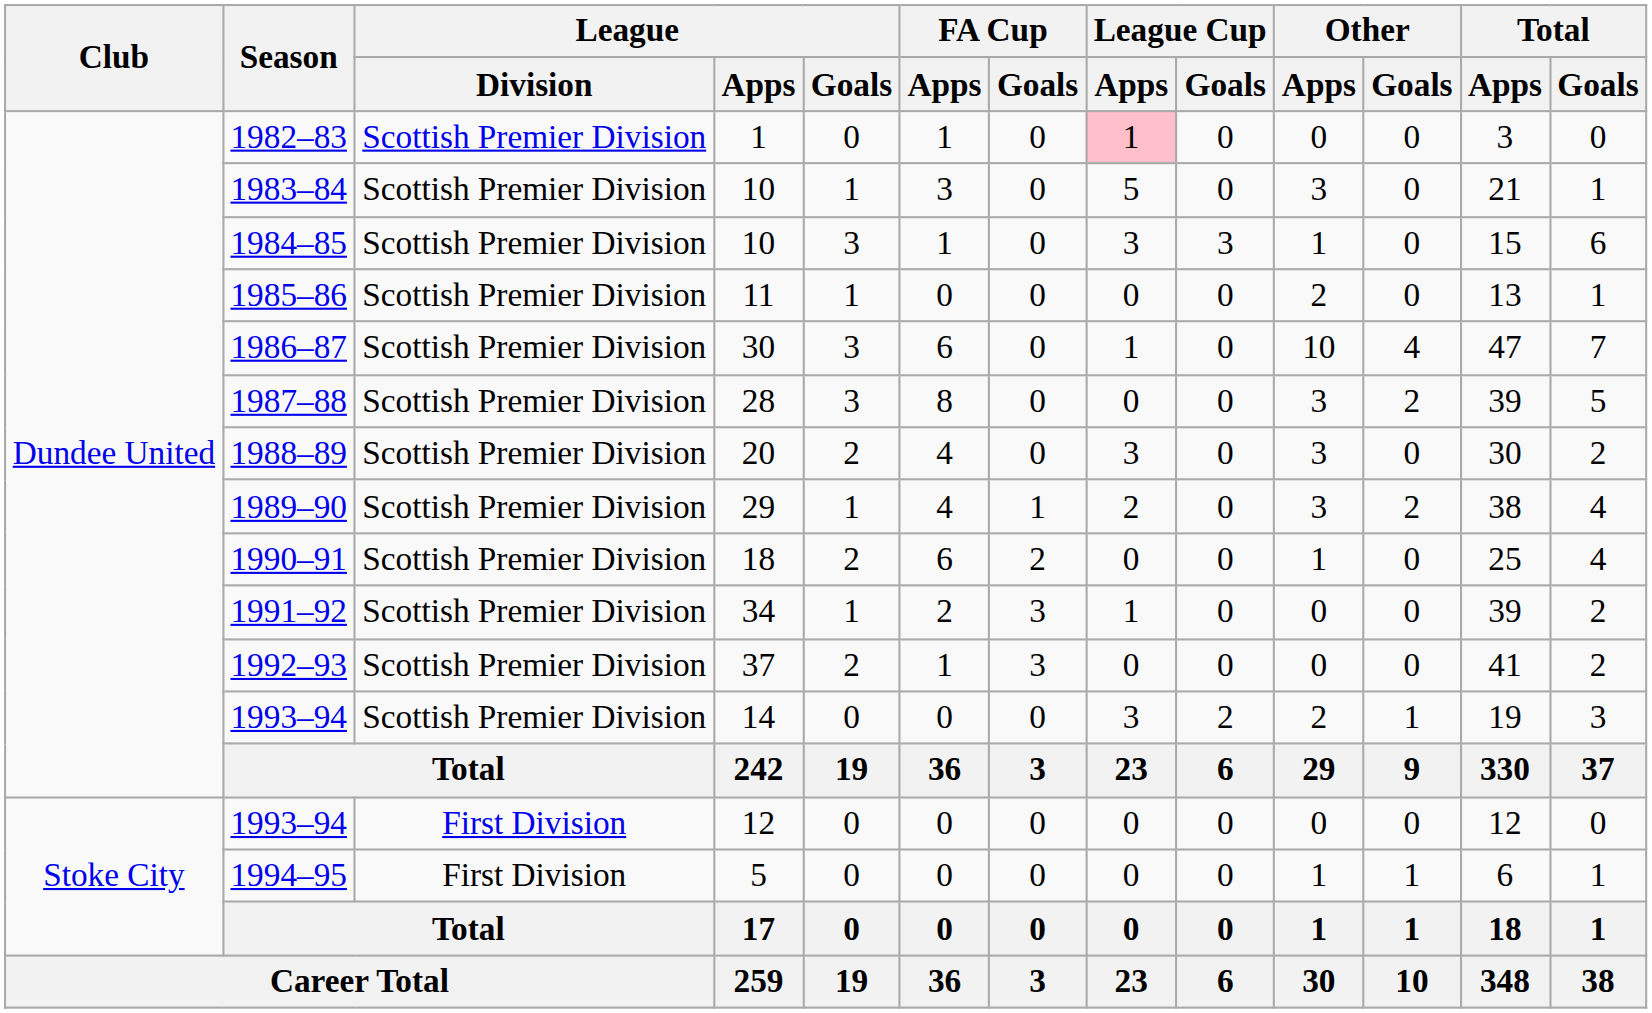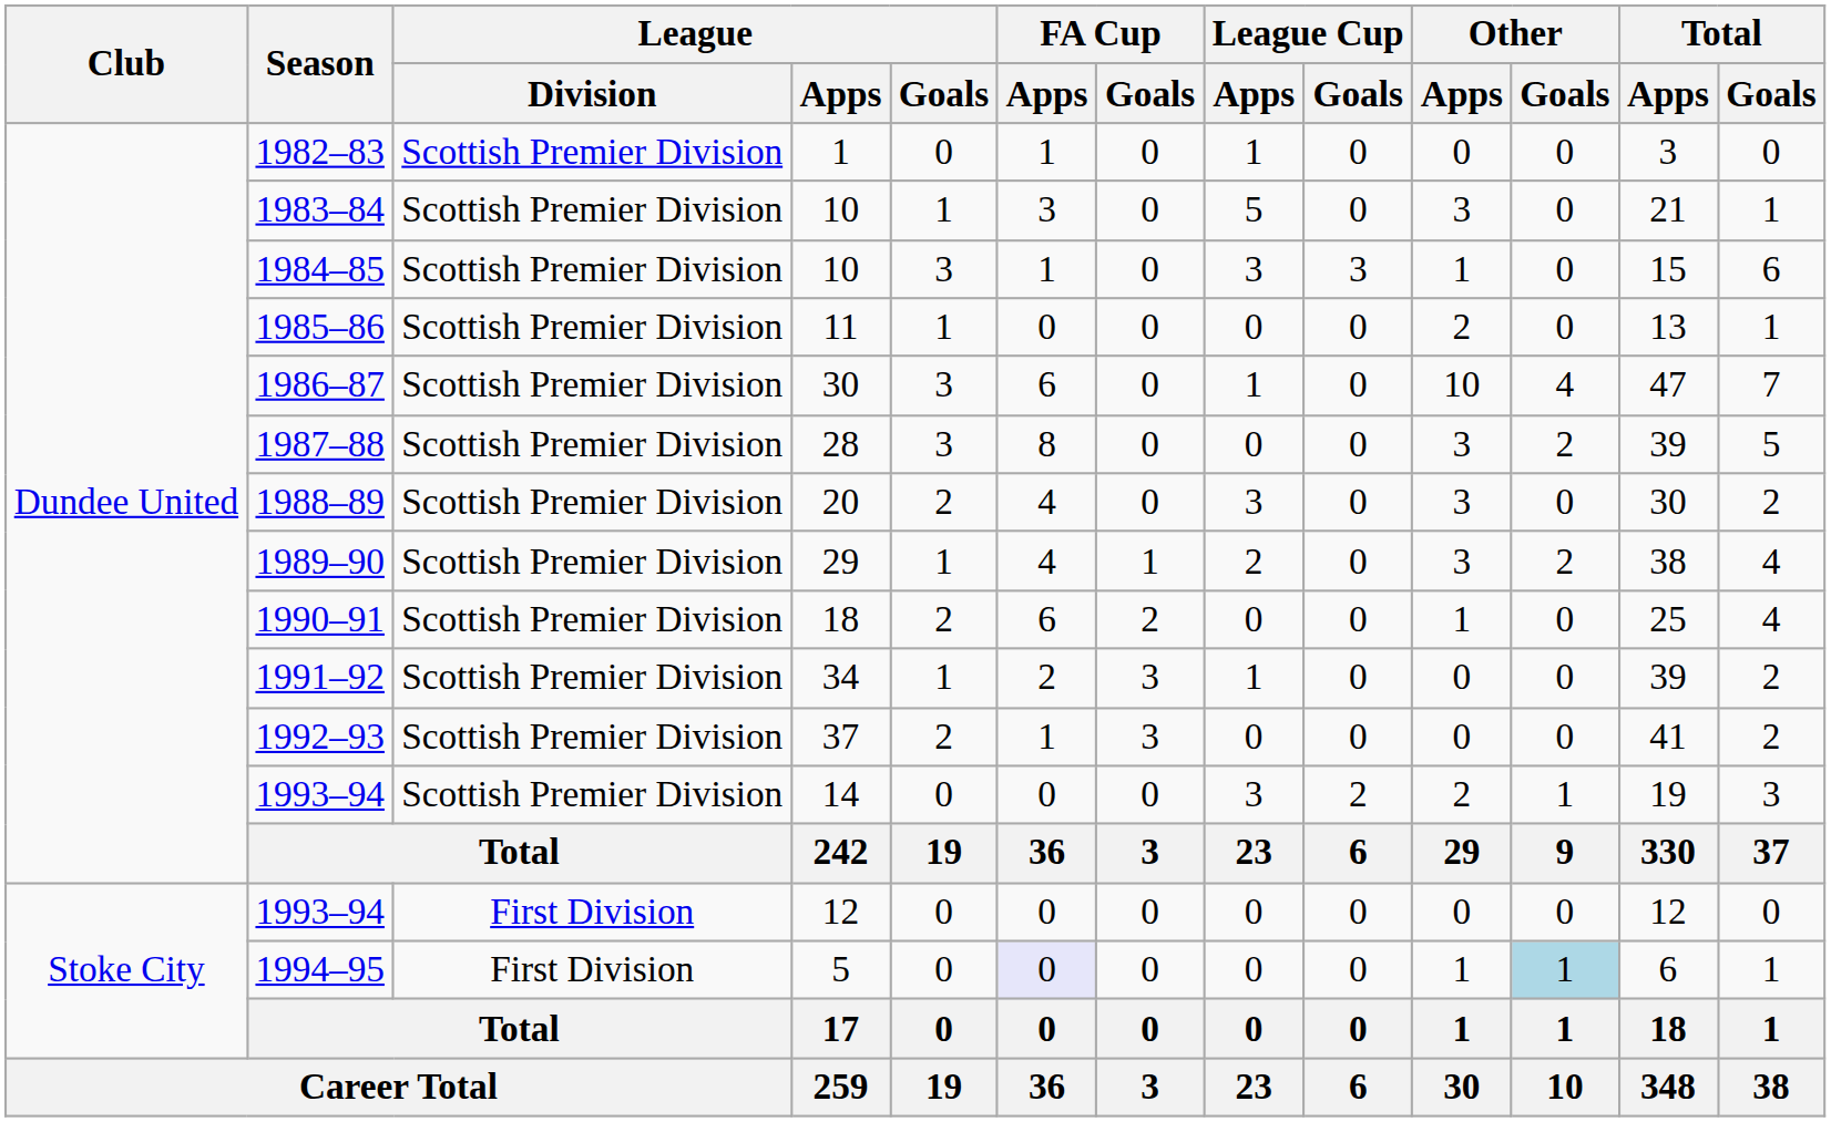1982–83 | League Cup / Apps: pink background -> no background
1994–95 | FA Cup / Apps: no background -> lavender background
1994–95 | Other / Goals: no background -> lightblue background
